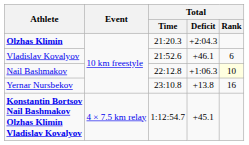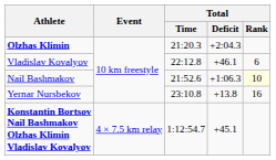Vladislav Kovalyov | Total / Time: 21:52.6 -> 22:12.8
Nail Bashmakov | Total / Time: 22:12.8 -> 21:52.6
